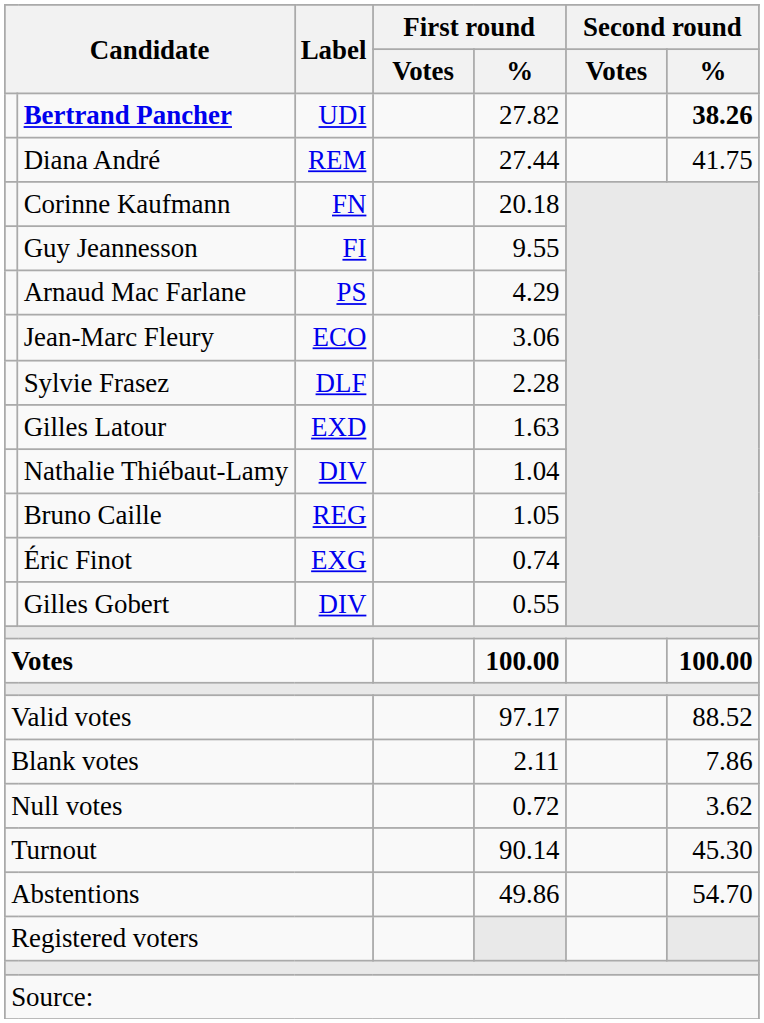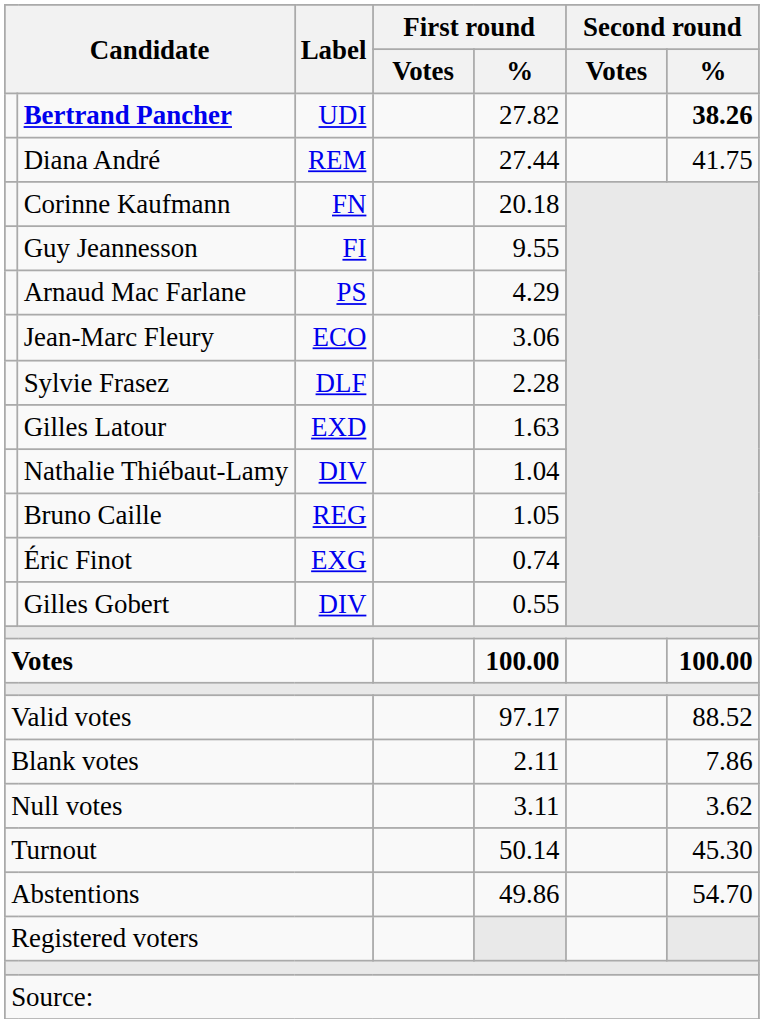Null votes | First round / %: 0.72 -> 3.11
Turnout | First round / %: 90.14 -> 50.14
